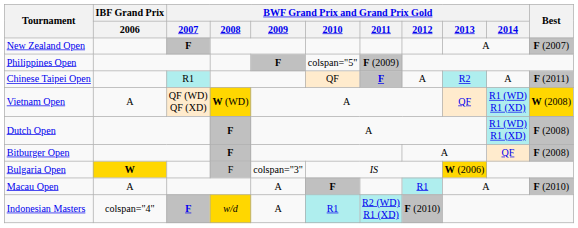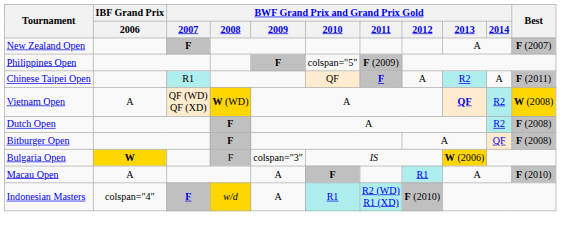Vietnam Open | BWF Grand Prix and Grand Prix Gold / 2013: normal -> bold
Vietnam Open | BWF Grand Prix and Grand Prix Gold / 2014: R1 (WD) R1 (XD) -> R2
Dutch Open | BWF Grand Prix and Grand Prix Gold / 2014: R1 (WD) R1 (XD) -> R2
